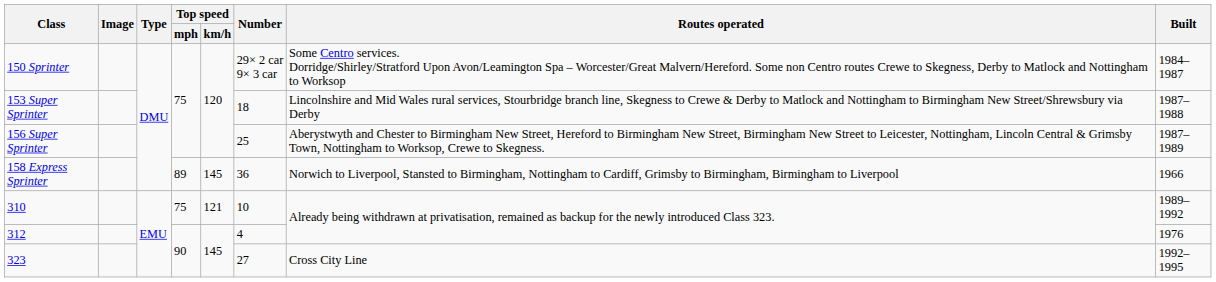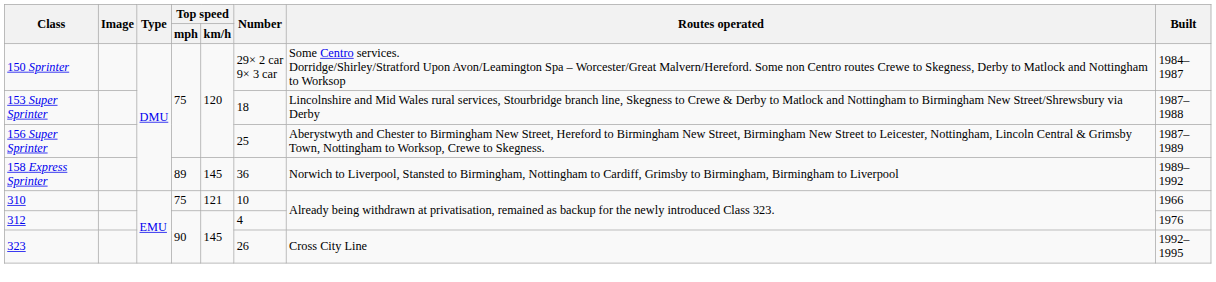158 Express Sprinter | Built: 1966 -> 1989–1992
310 | Built: 1989–1992 -> 1966
323 | Number: 27 -> 26
